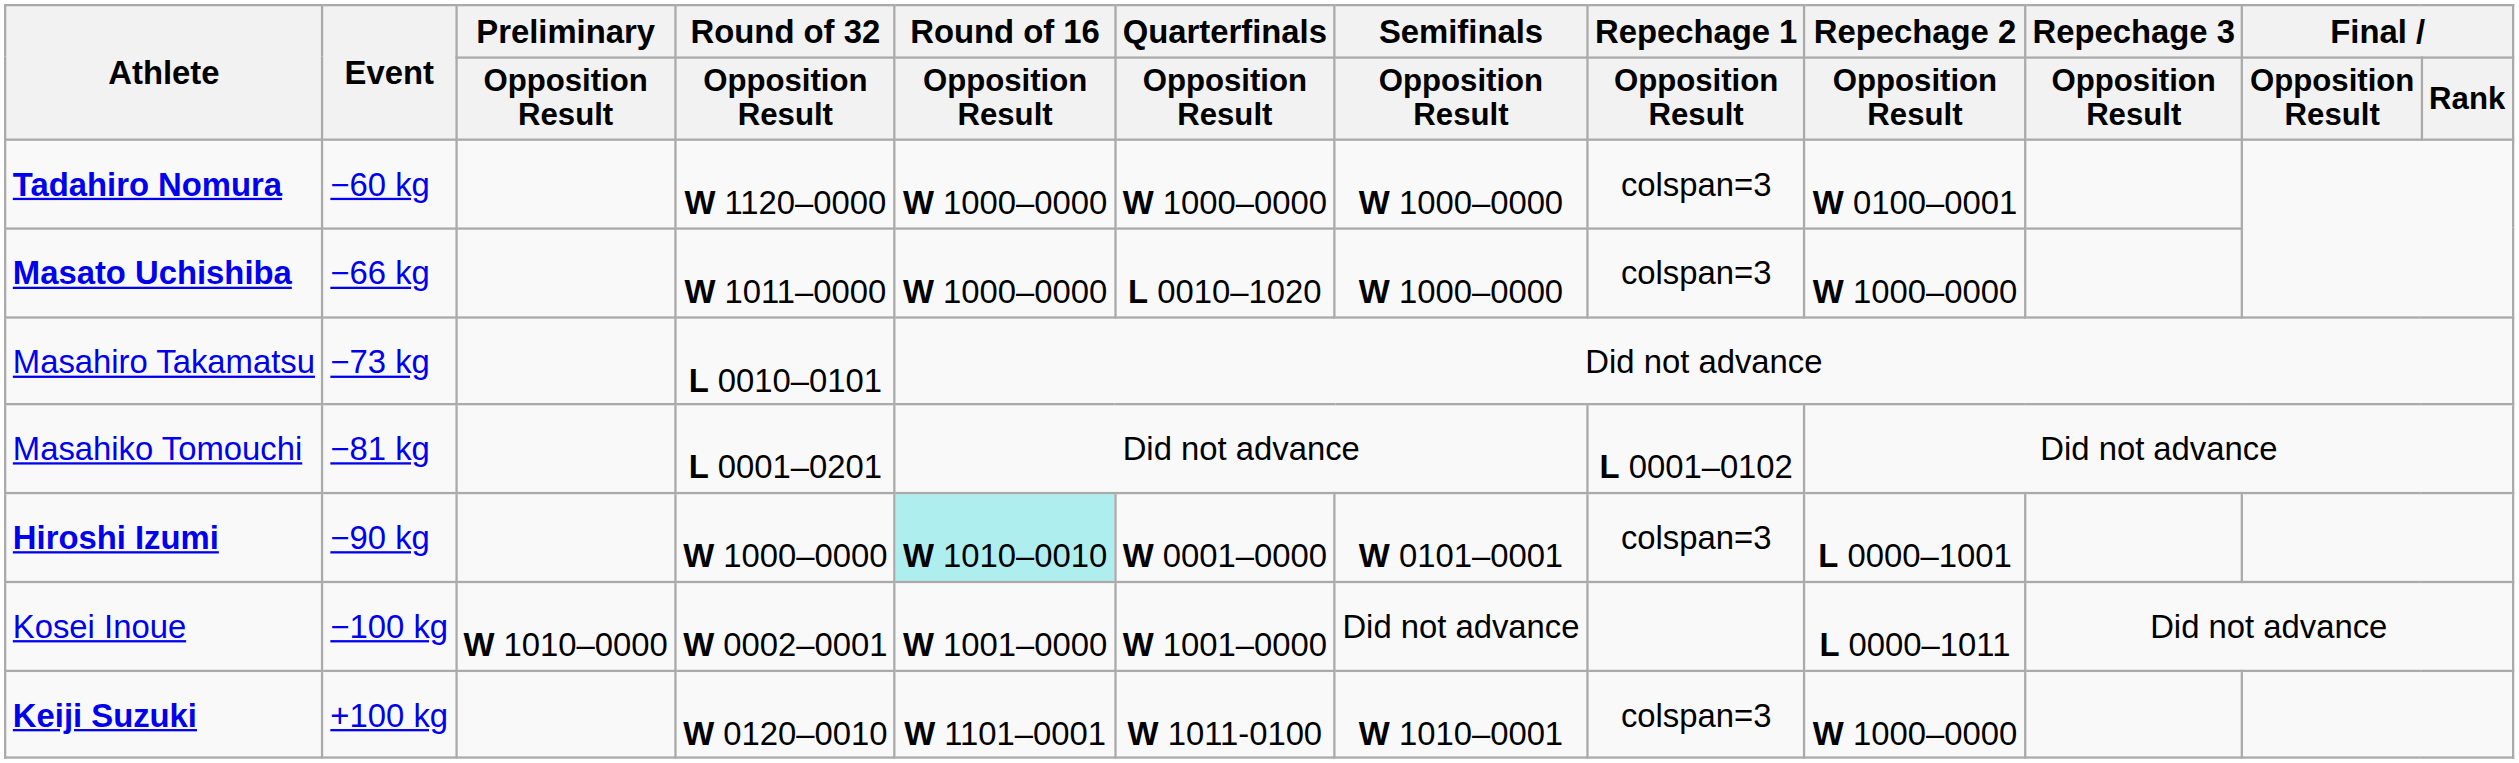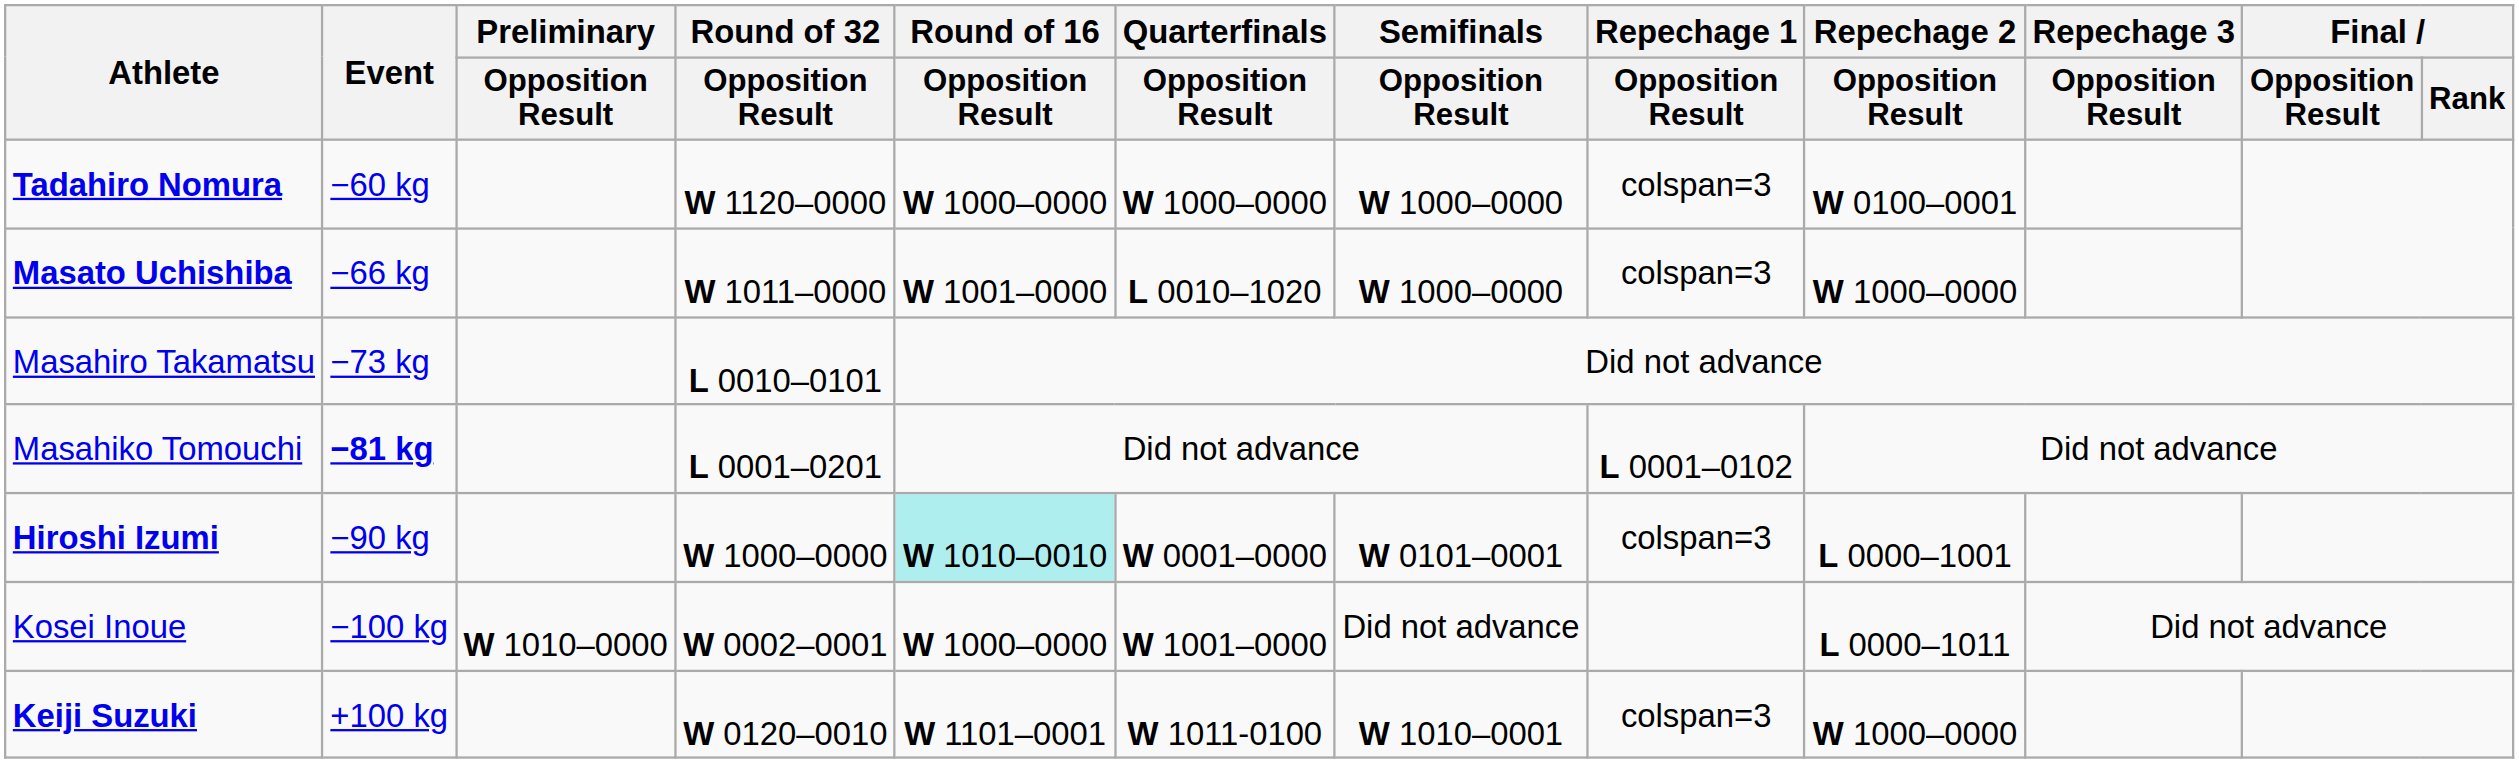Masato Uchishiba | Round of 16 / Opposition Result: W 1000–0000 -> W 1001–0000
Masahiko Tomouchi | Event: normal -> bold
Kosei Inoue | Round of 16 / Opposition Result: W 1001–0000 -> W 1000–0000
